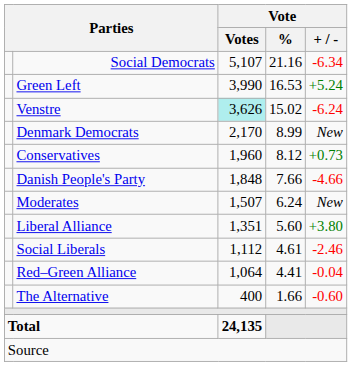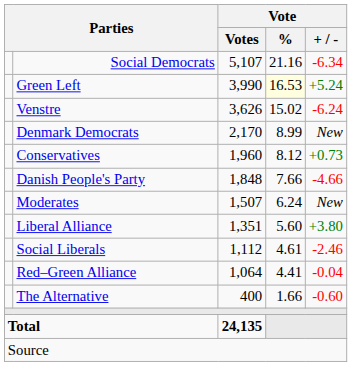Green Left | Vote / %: no background -> lightyellow background
Venstre | Vote / Votes: paleturquoise background -> no background
